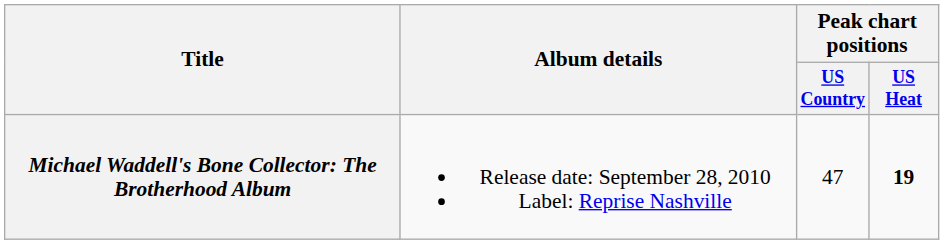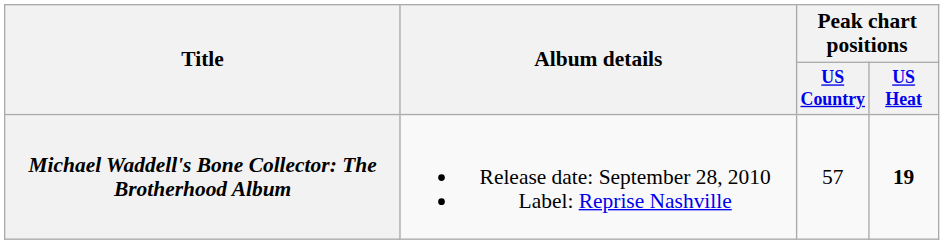Michael Waddell's Bone Collector: The Brotherhood Album | Peak chart positions / US Country: 47 -> 57
